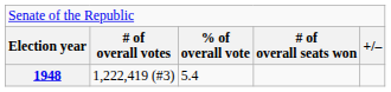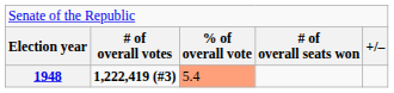1948 | column 2: normal -> bold
1948 | column 3: no background -> lightsalmon background
